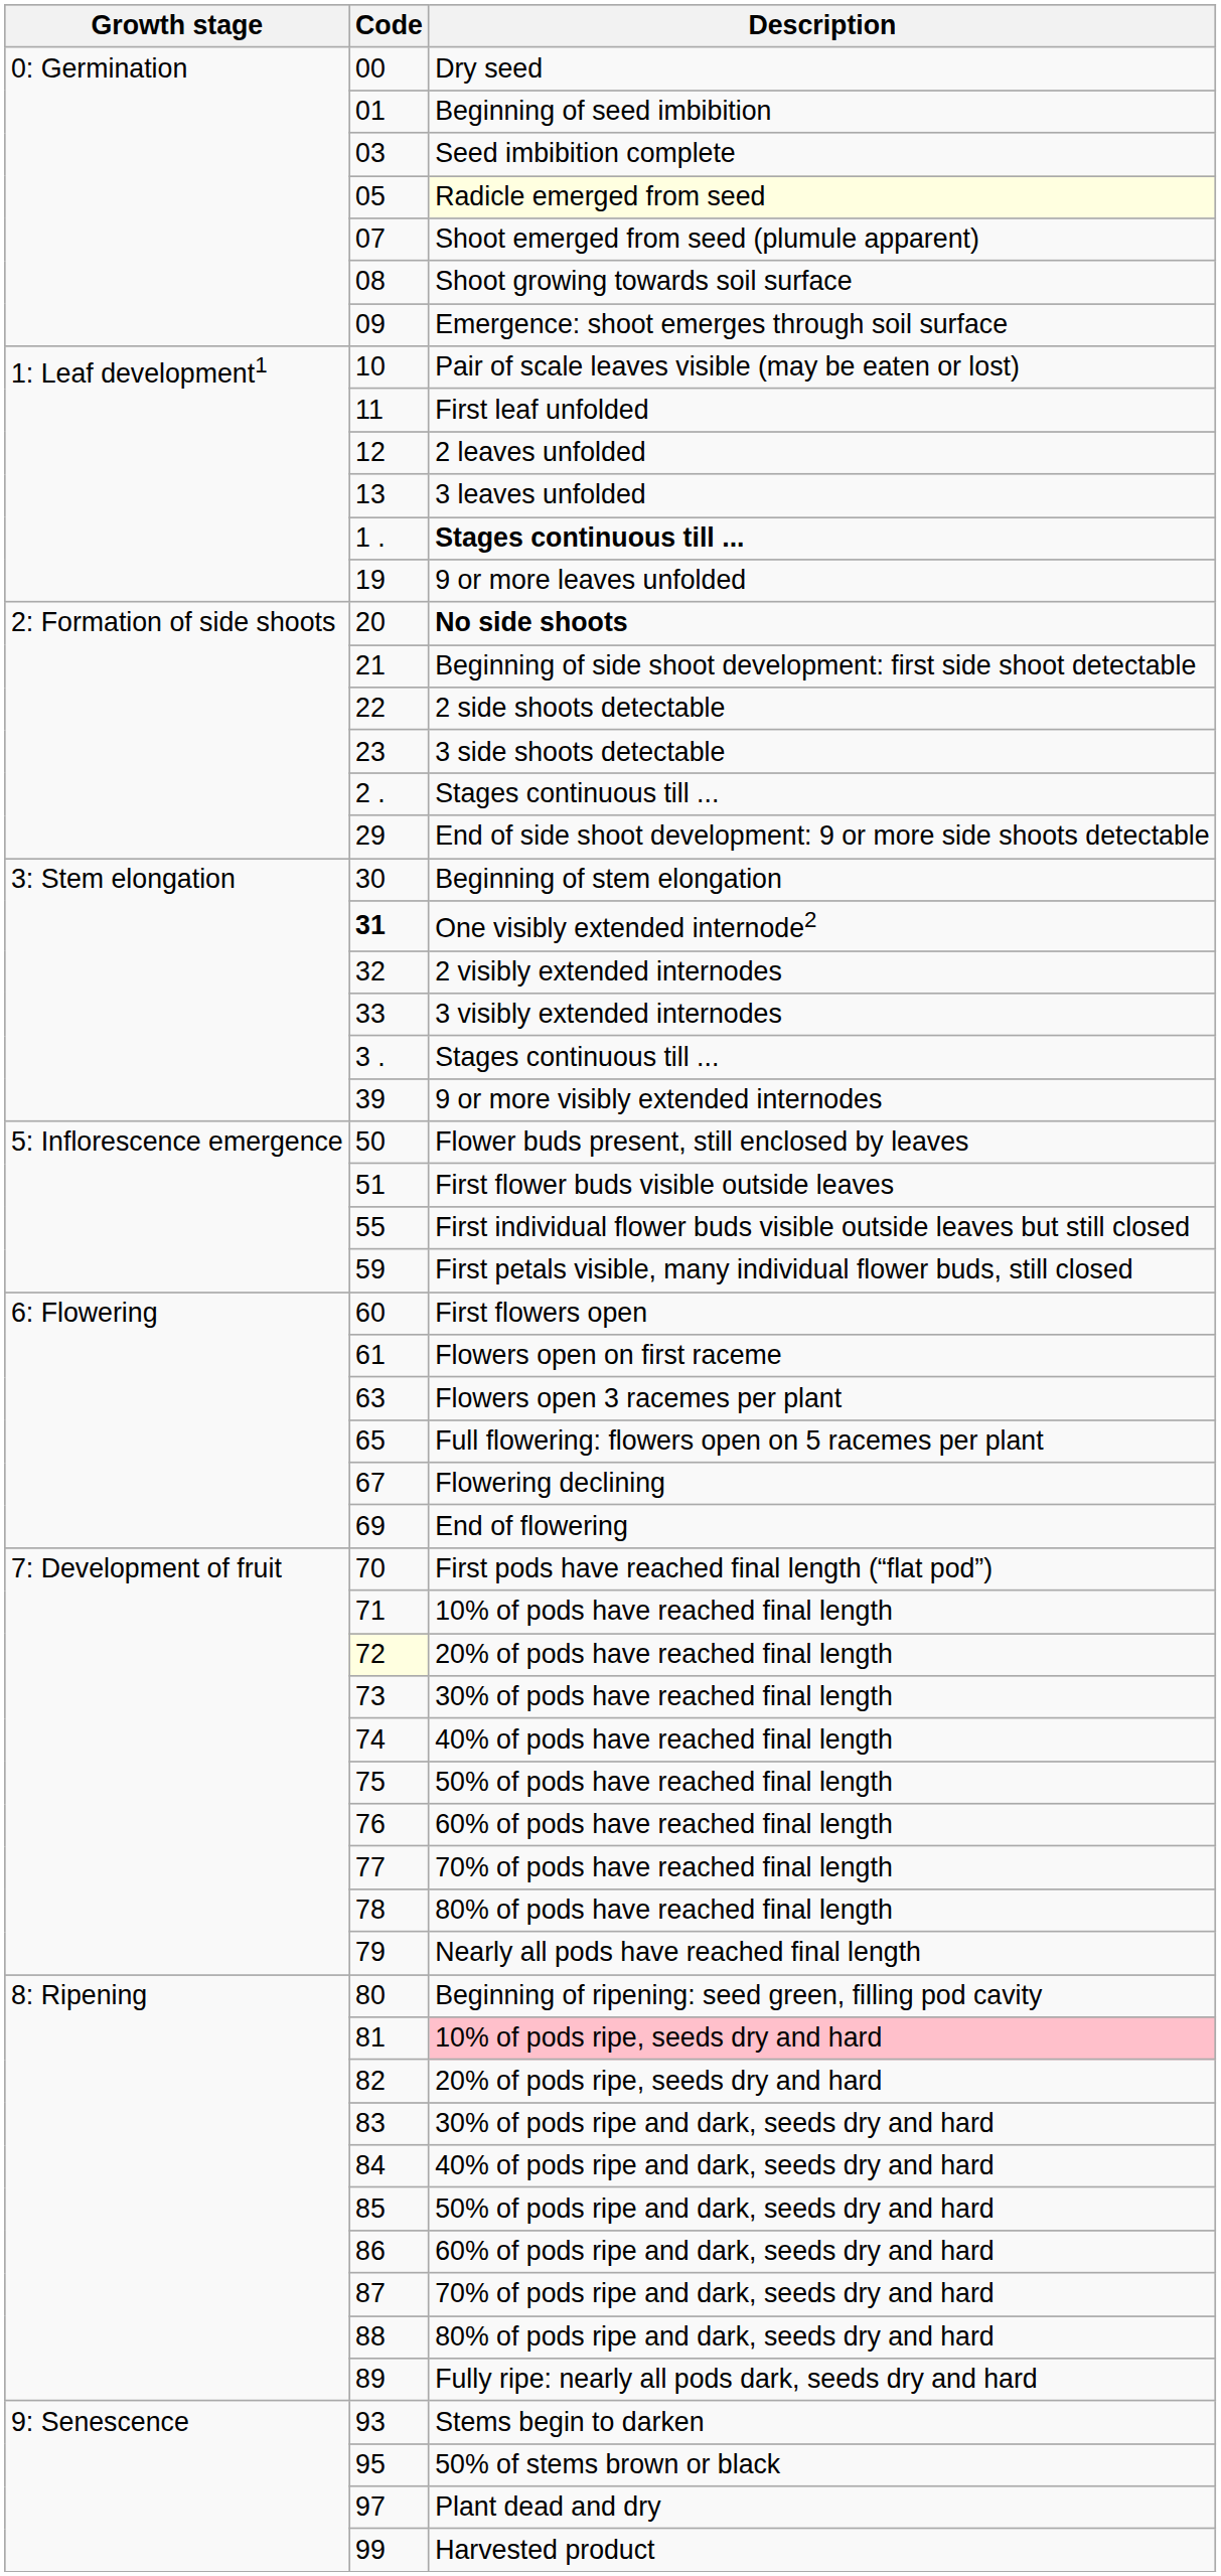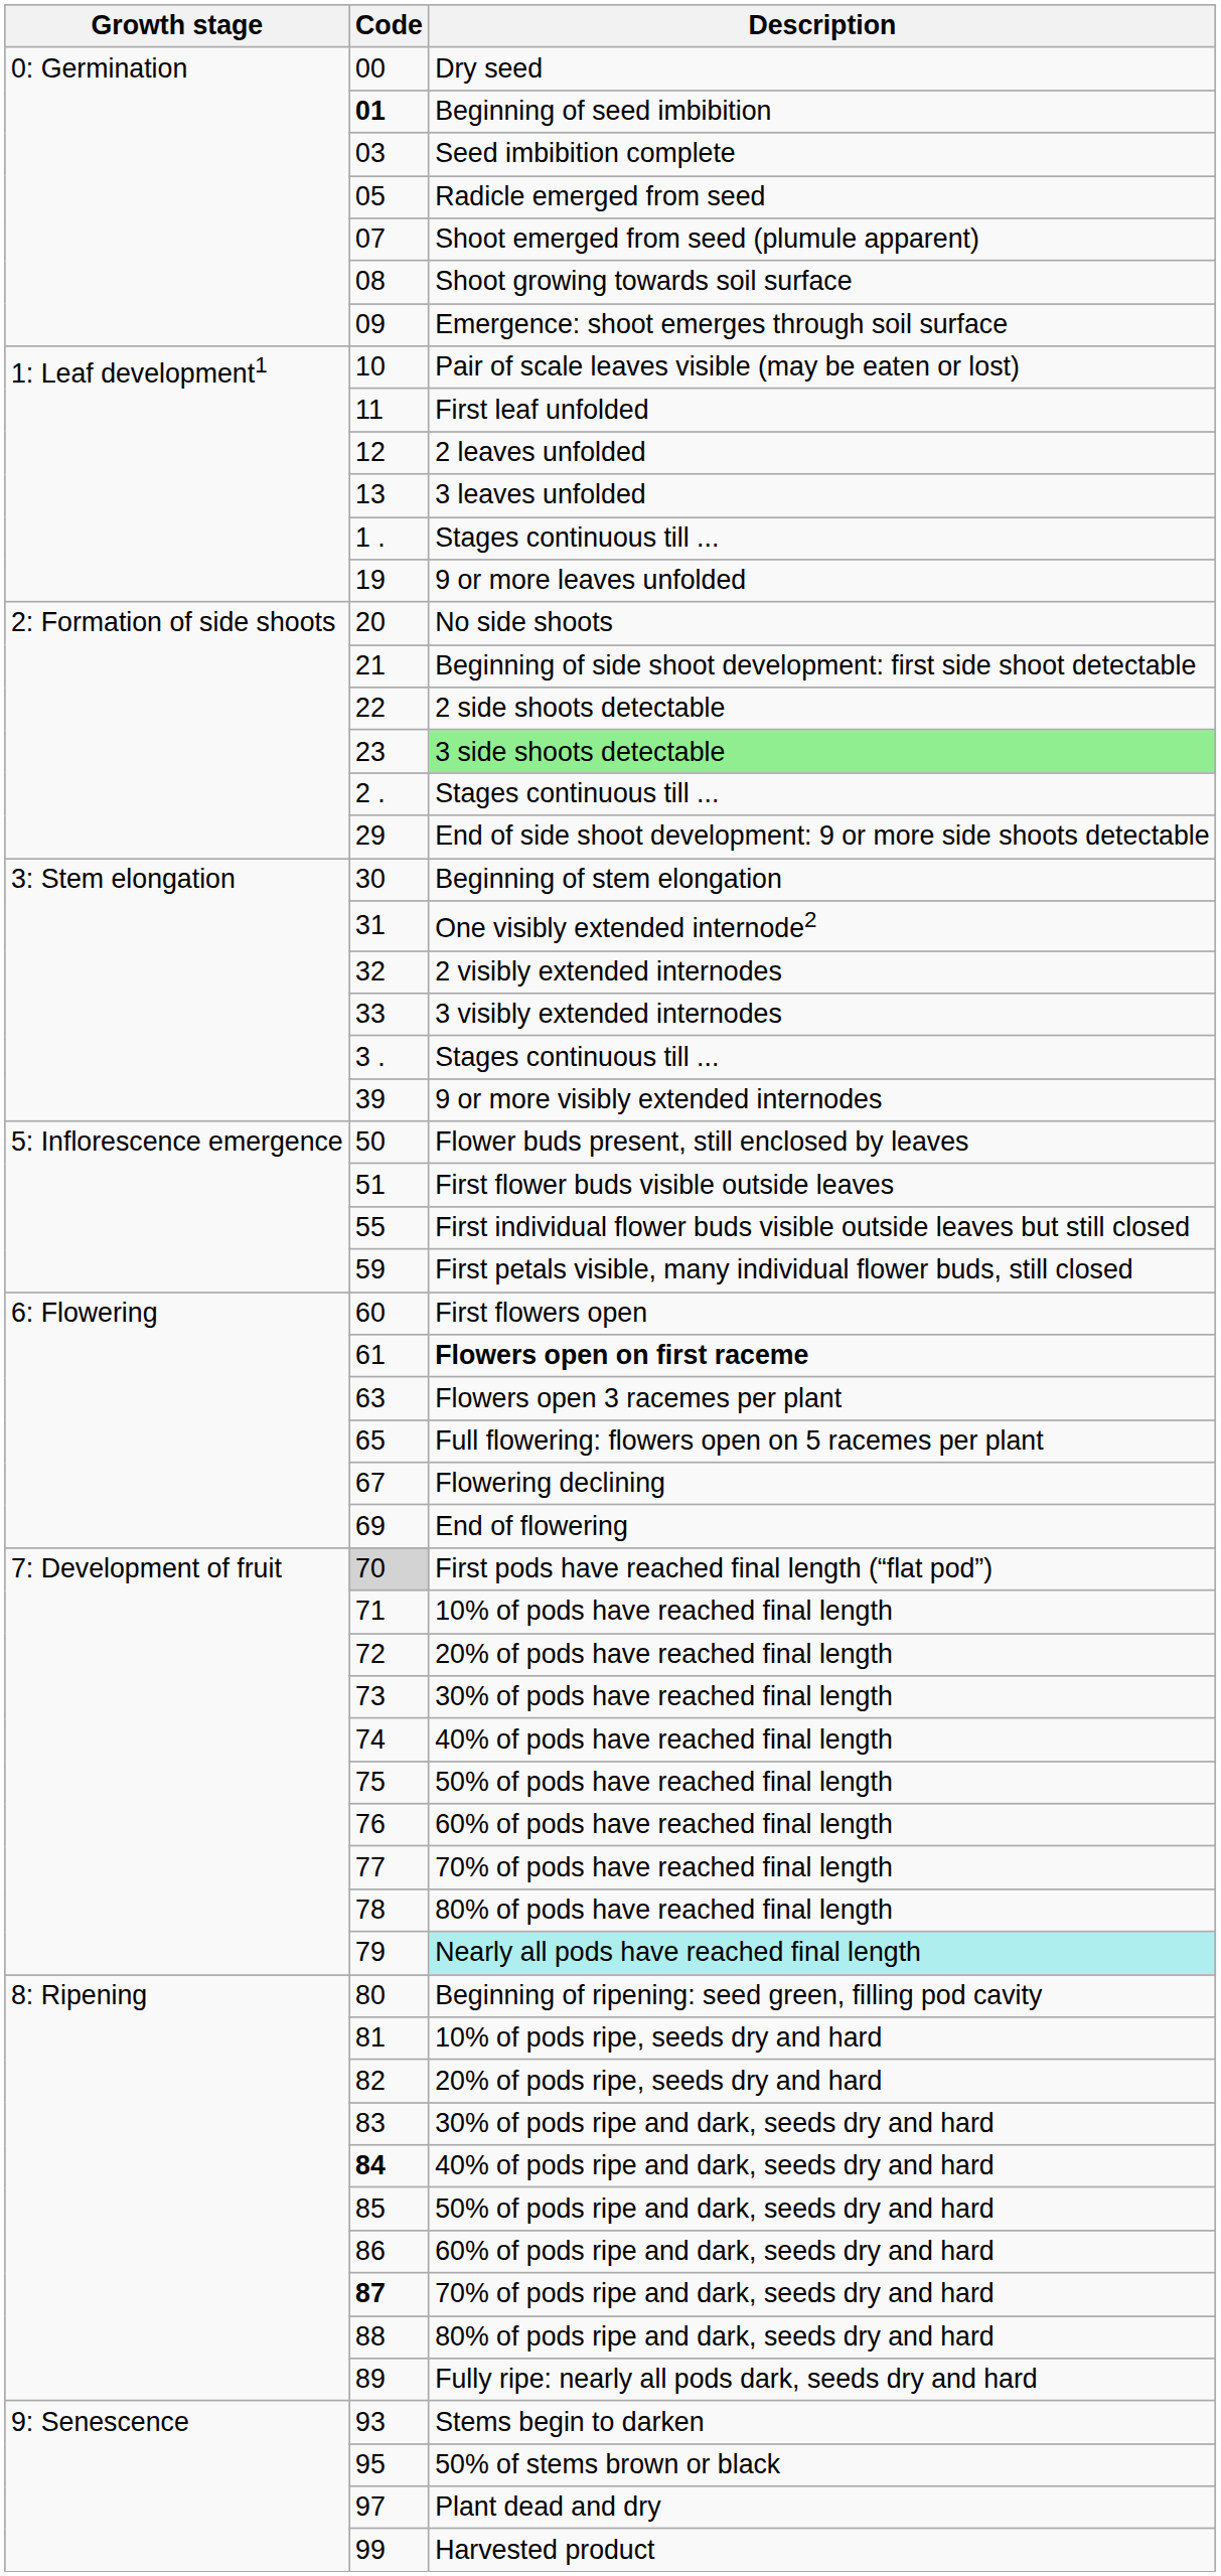Beginning of seed imbibition | Code: normal -> bold
Radicle emerged from seed | Description: lightyellow background -> no background
1 . / Stages continuous till ... | Description: bold -> normal
No side shoots | Description: bold -> normal
3 side shoots detectable | Description: no background -> lightgreen background
One visibly extended internode2 | Code: bold -> normal
Flowers open on first raceme | Description: normal -> bold
First pods have reached final length (“flat pod”) | Code: no background -> lightgrey background
20% of pods have reached final length | Code: lightyellow background -> no background
Nearly all pods have reached final length | Description: no background -> paleturquoise background
10% of pods ripe, seeds dry and hard | Description: pink background -> no background
40% of pods ripe and dark, seeds dry and hard | Code: normal -> bold
70% of pods ripe and dark, seeds dry and hard | Code: normal -> bold
